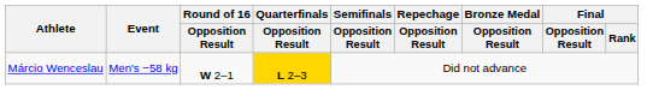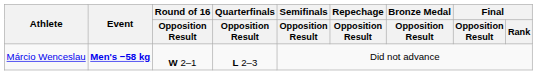Márcio Wenceslau | Event: normal -> bold
Márcio Wenceslau | Quarterfinals / Opposition Result: gold background -> no background
